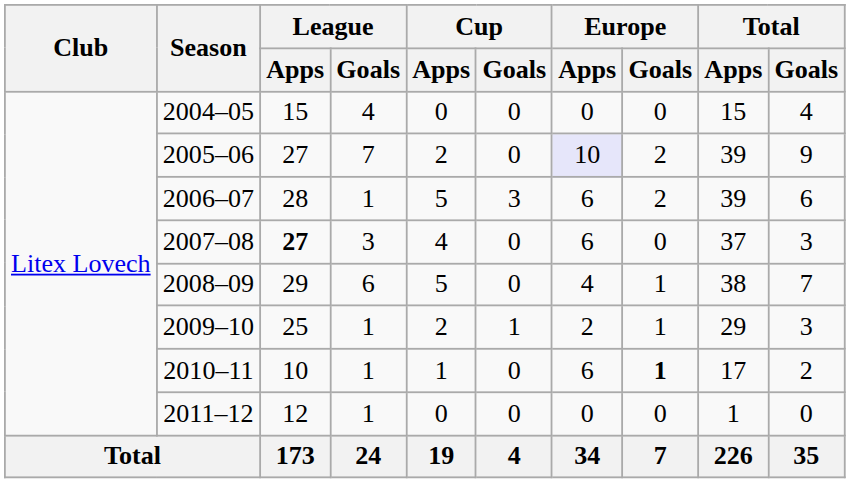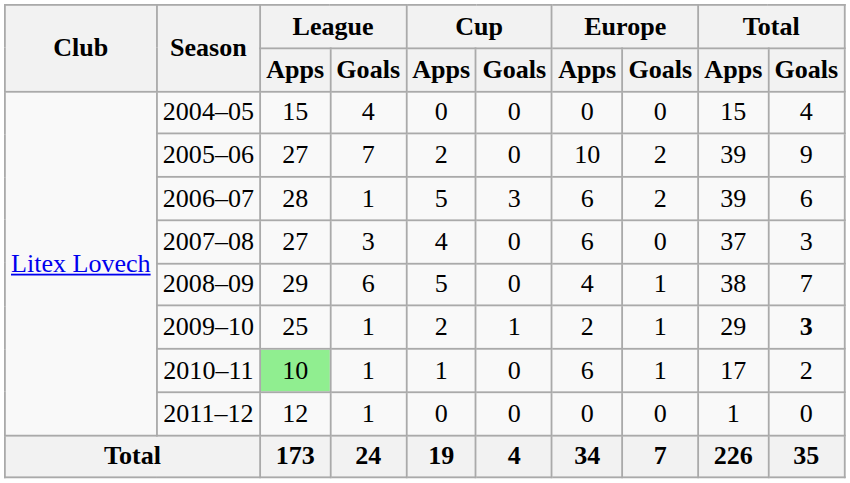2005–06 | Europe / Apps: lavender background -> no background
2007–08 | League / Apps: bold -> normal
2009–10 | Total / Goals: normal -> bold
2010–11 | League / Apps: no background -> lightgreen background
2010–11 | Europe / Goals: bold -> normal
